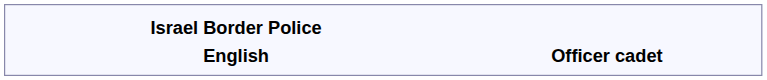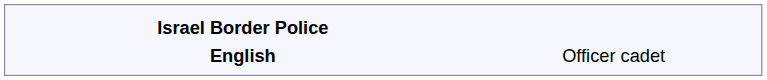English | column 2: bold -> normal
